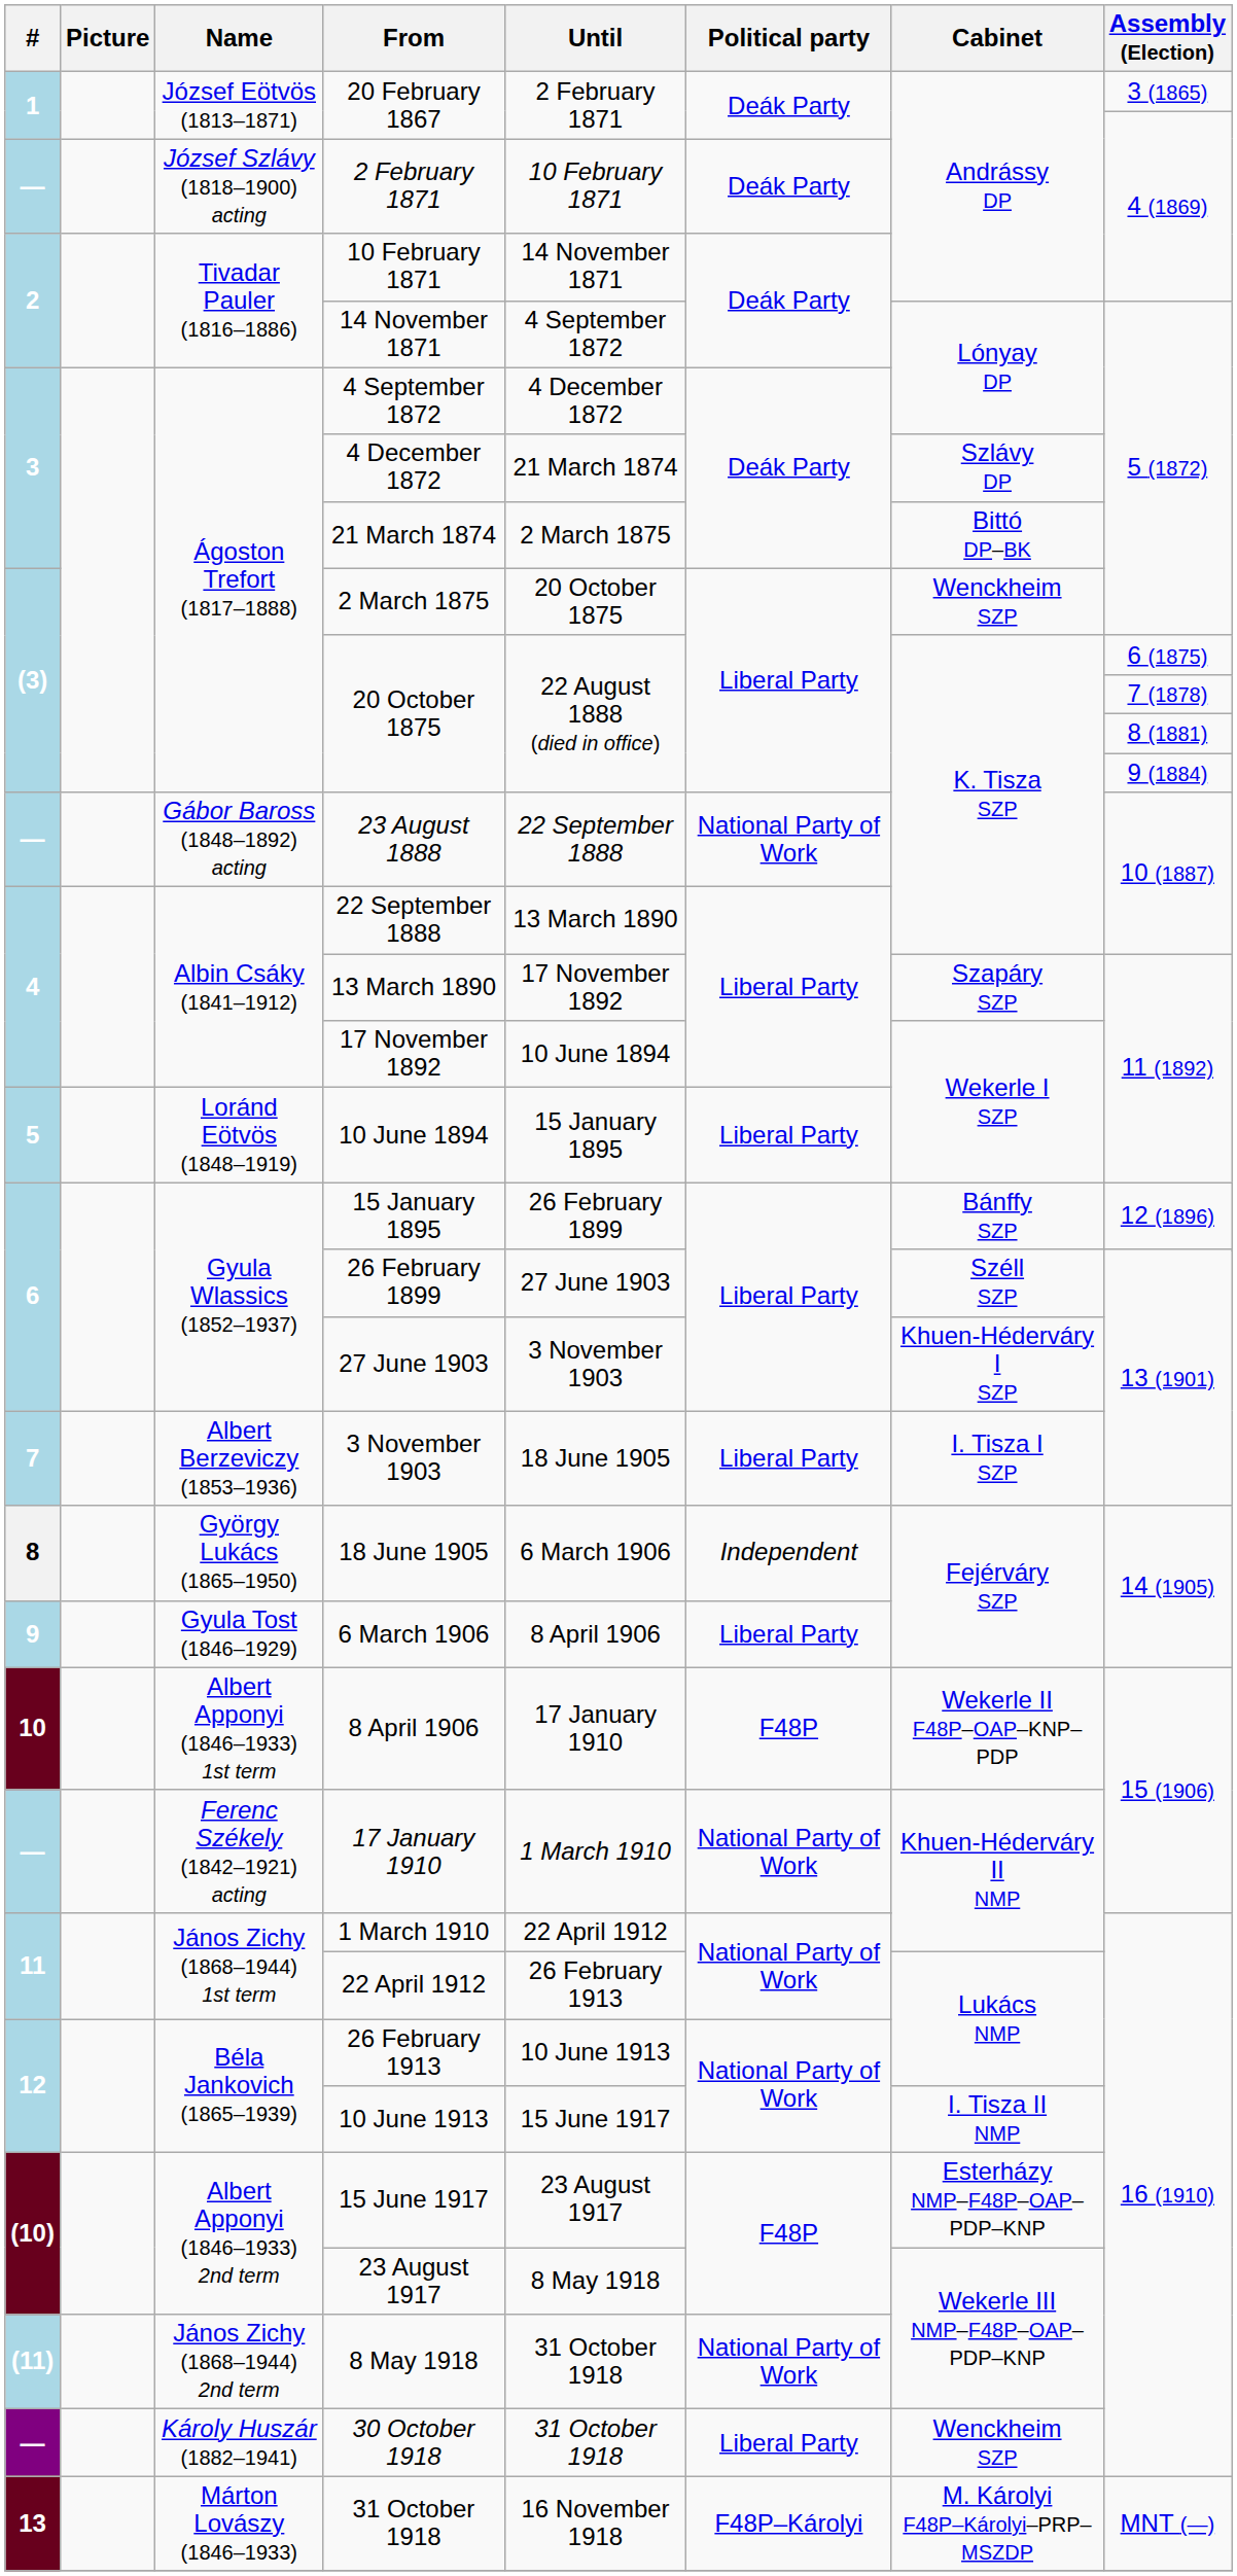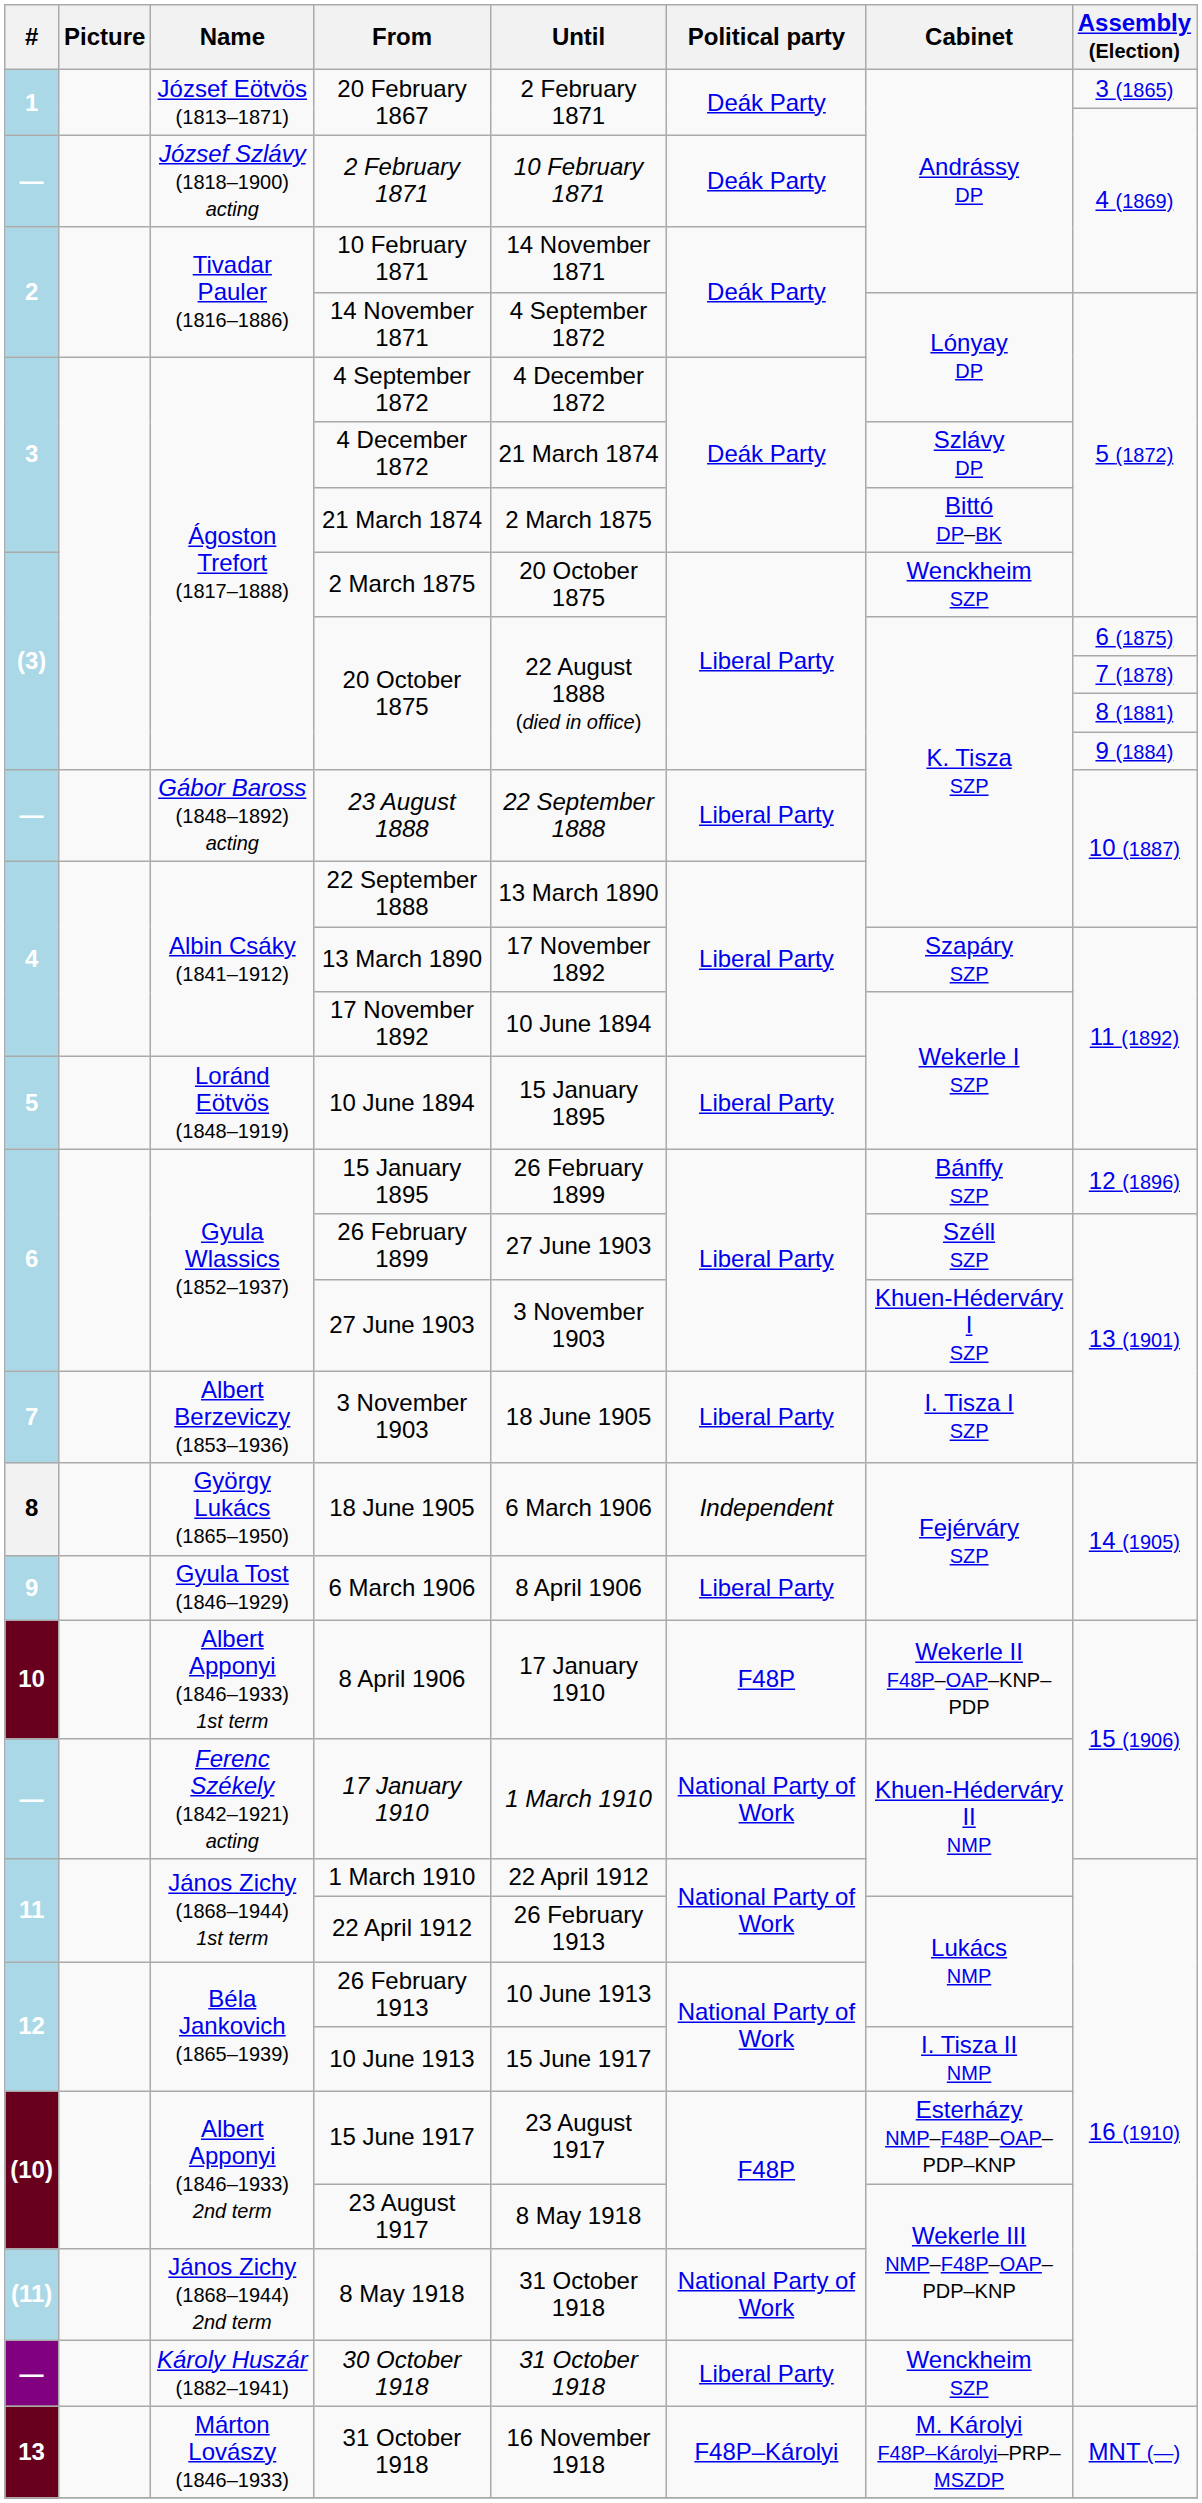23 August 1888 | Political party: National Party of Work -> Liberal Party
